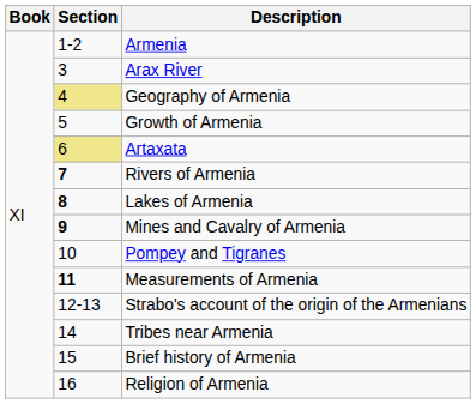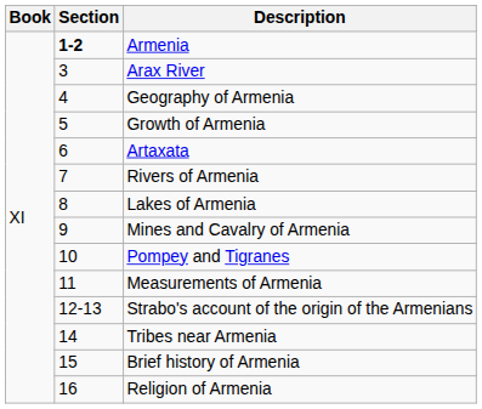Armenia | Section: normal -> bold
Geography of Armenia | Section: khaki background -> no background
Artaxata | Section: khaki background -> no background
Rivers of Armenia | Section: bold -> normal
Lakes of Armenia | Section: bold -> normal
Mines and Cavalry of Armenia | Section: bold -> normal
Measurements of Armenia | Section: bold -> normal
